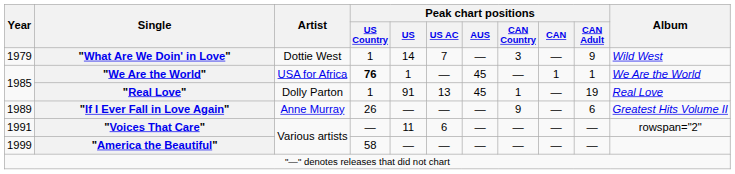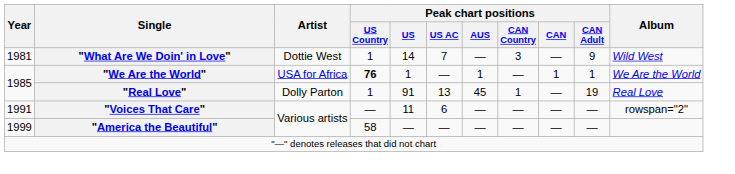"What Are We Doin' in Love" | Year: 1979 -> 1981
"We Are the World" | Peak chart positions / AUS: 45 -> 1
- row: 1989 | "If I Ever Fall in Love Again" | Anne Murray | 26 | — | — | — | 9 | — | 6 | Greatest Hits Volume II
